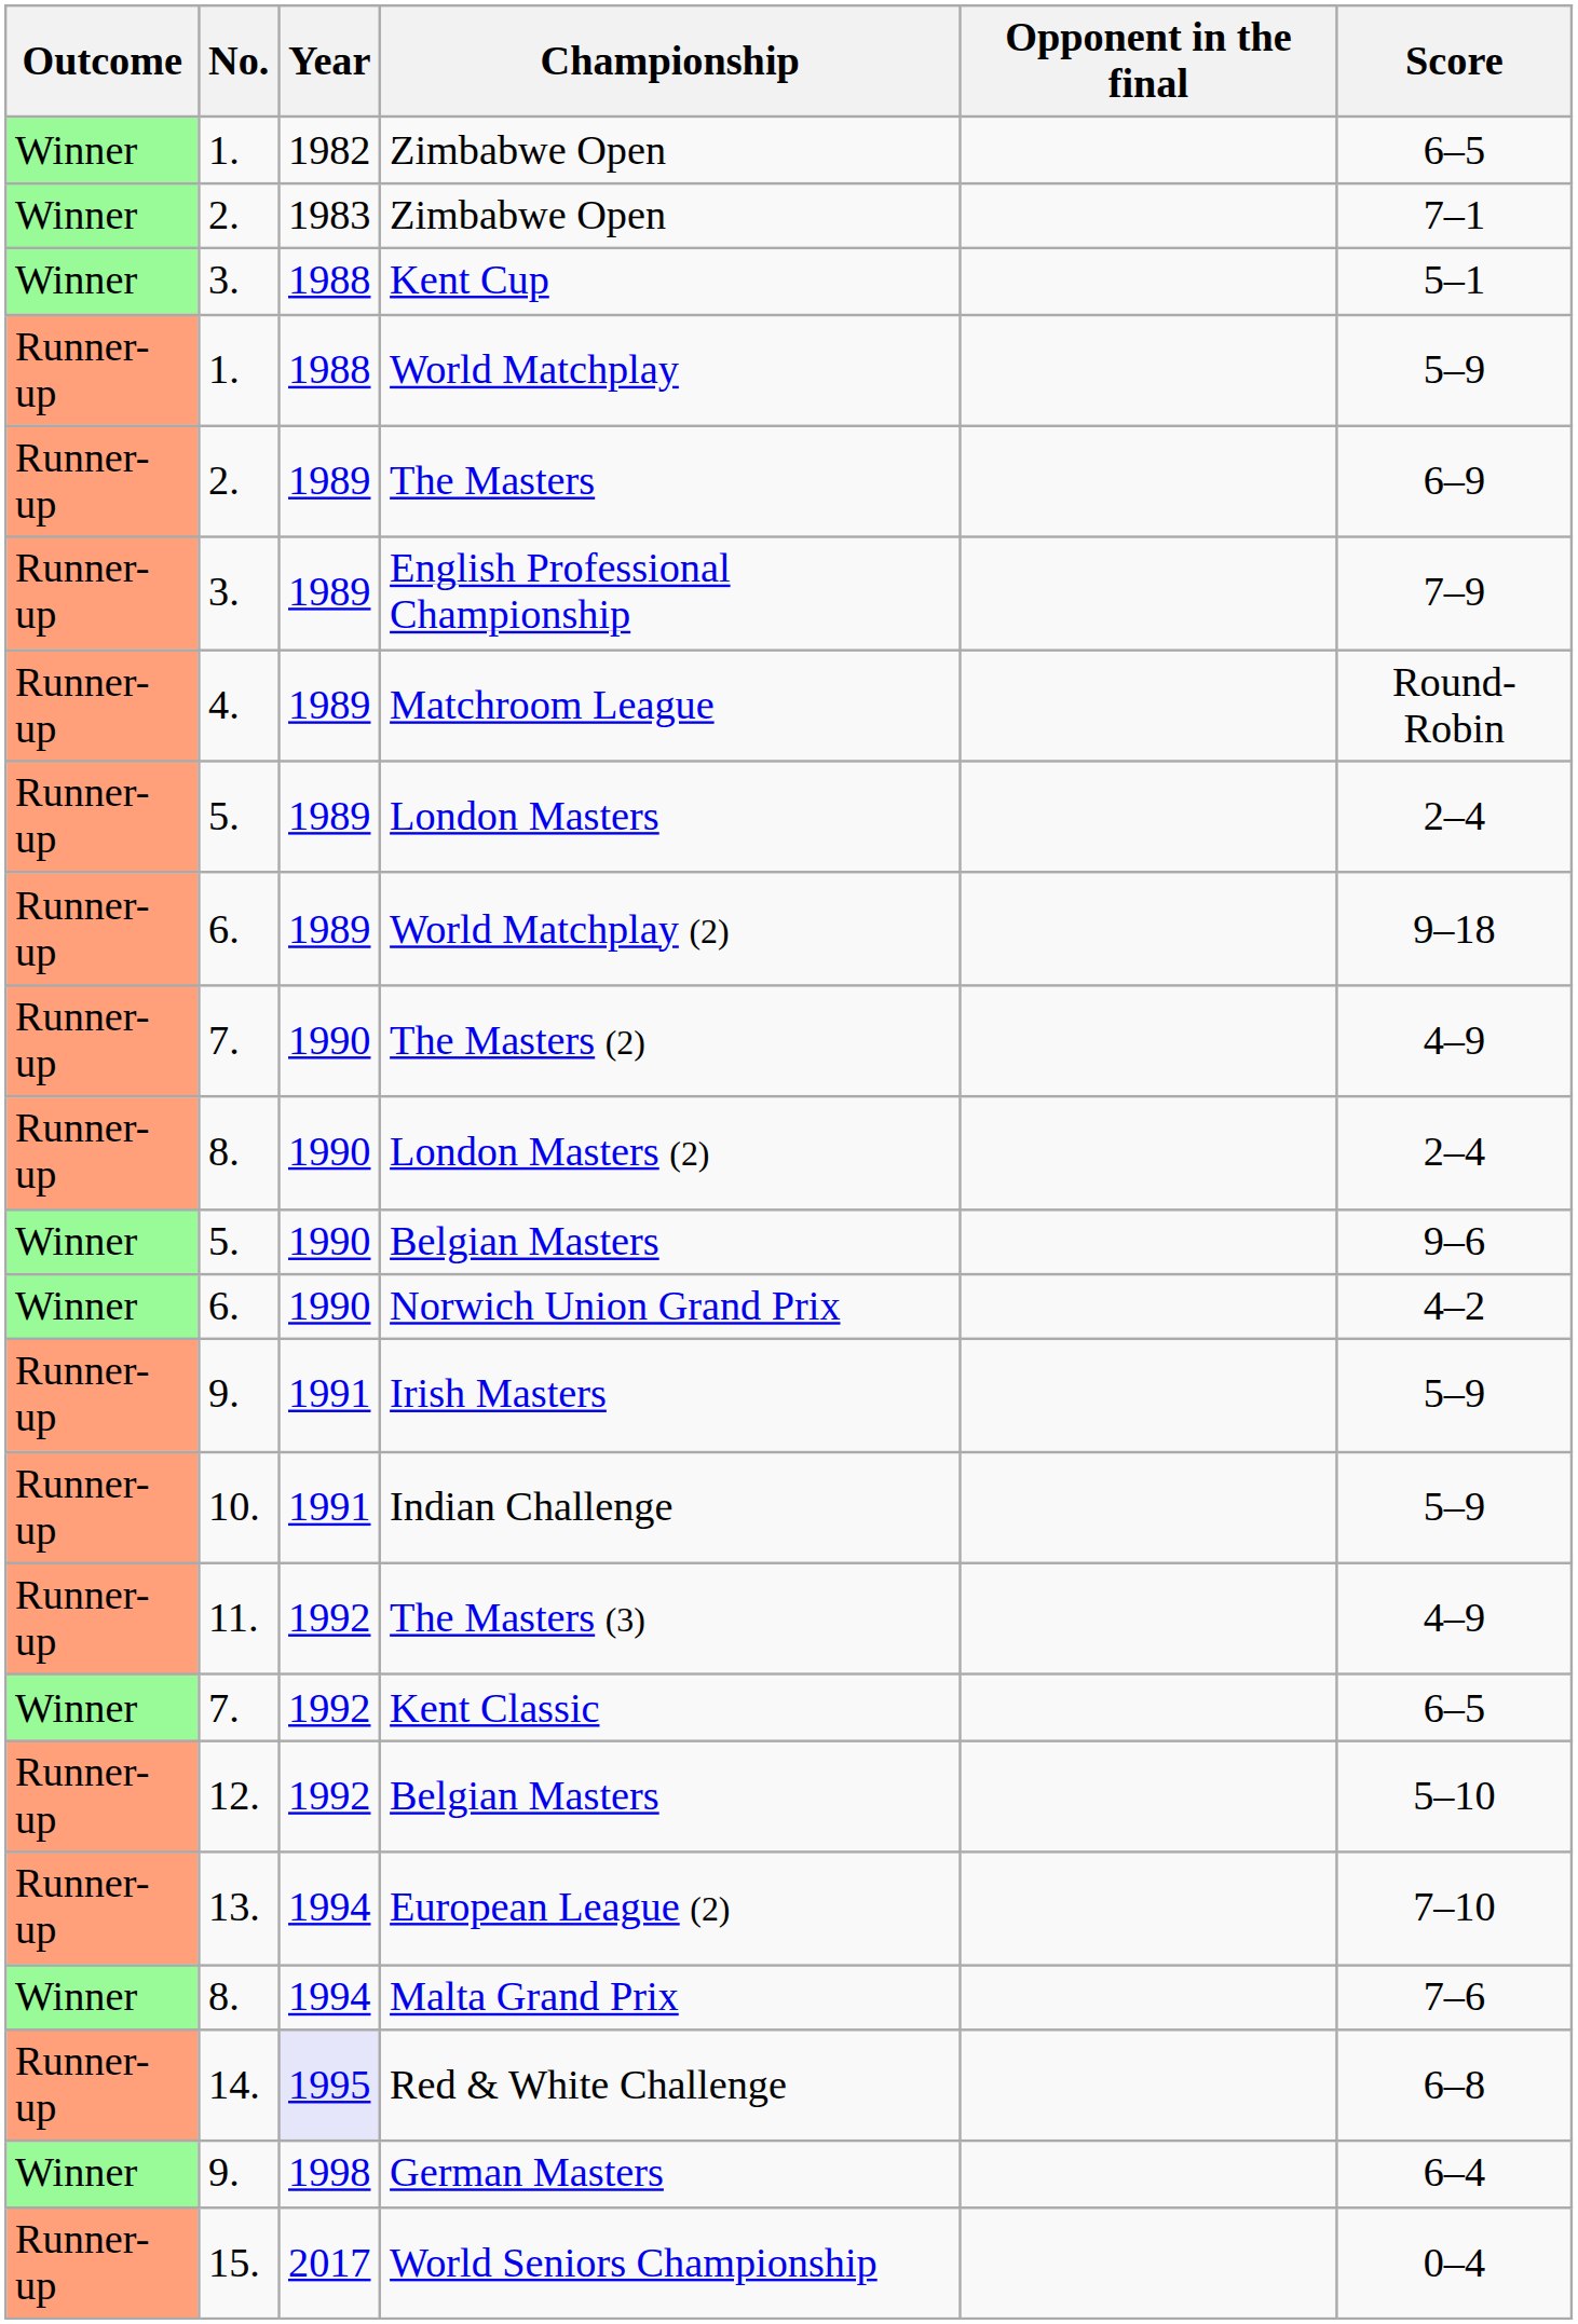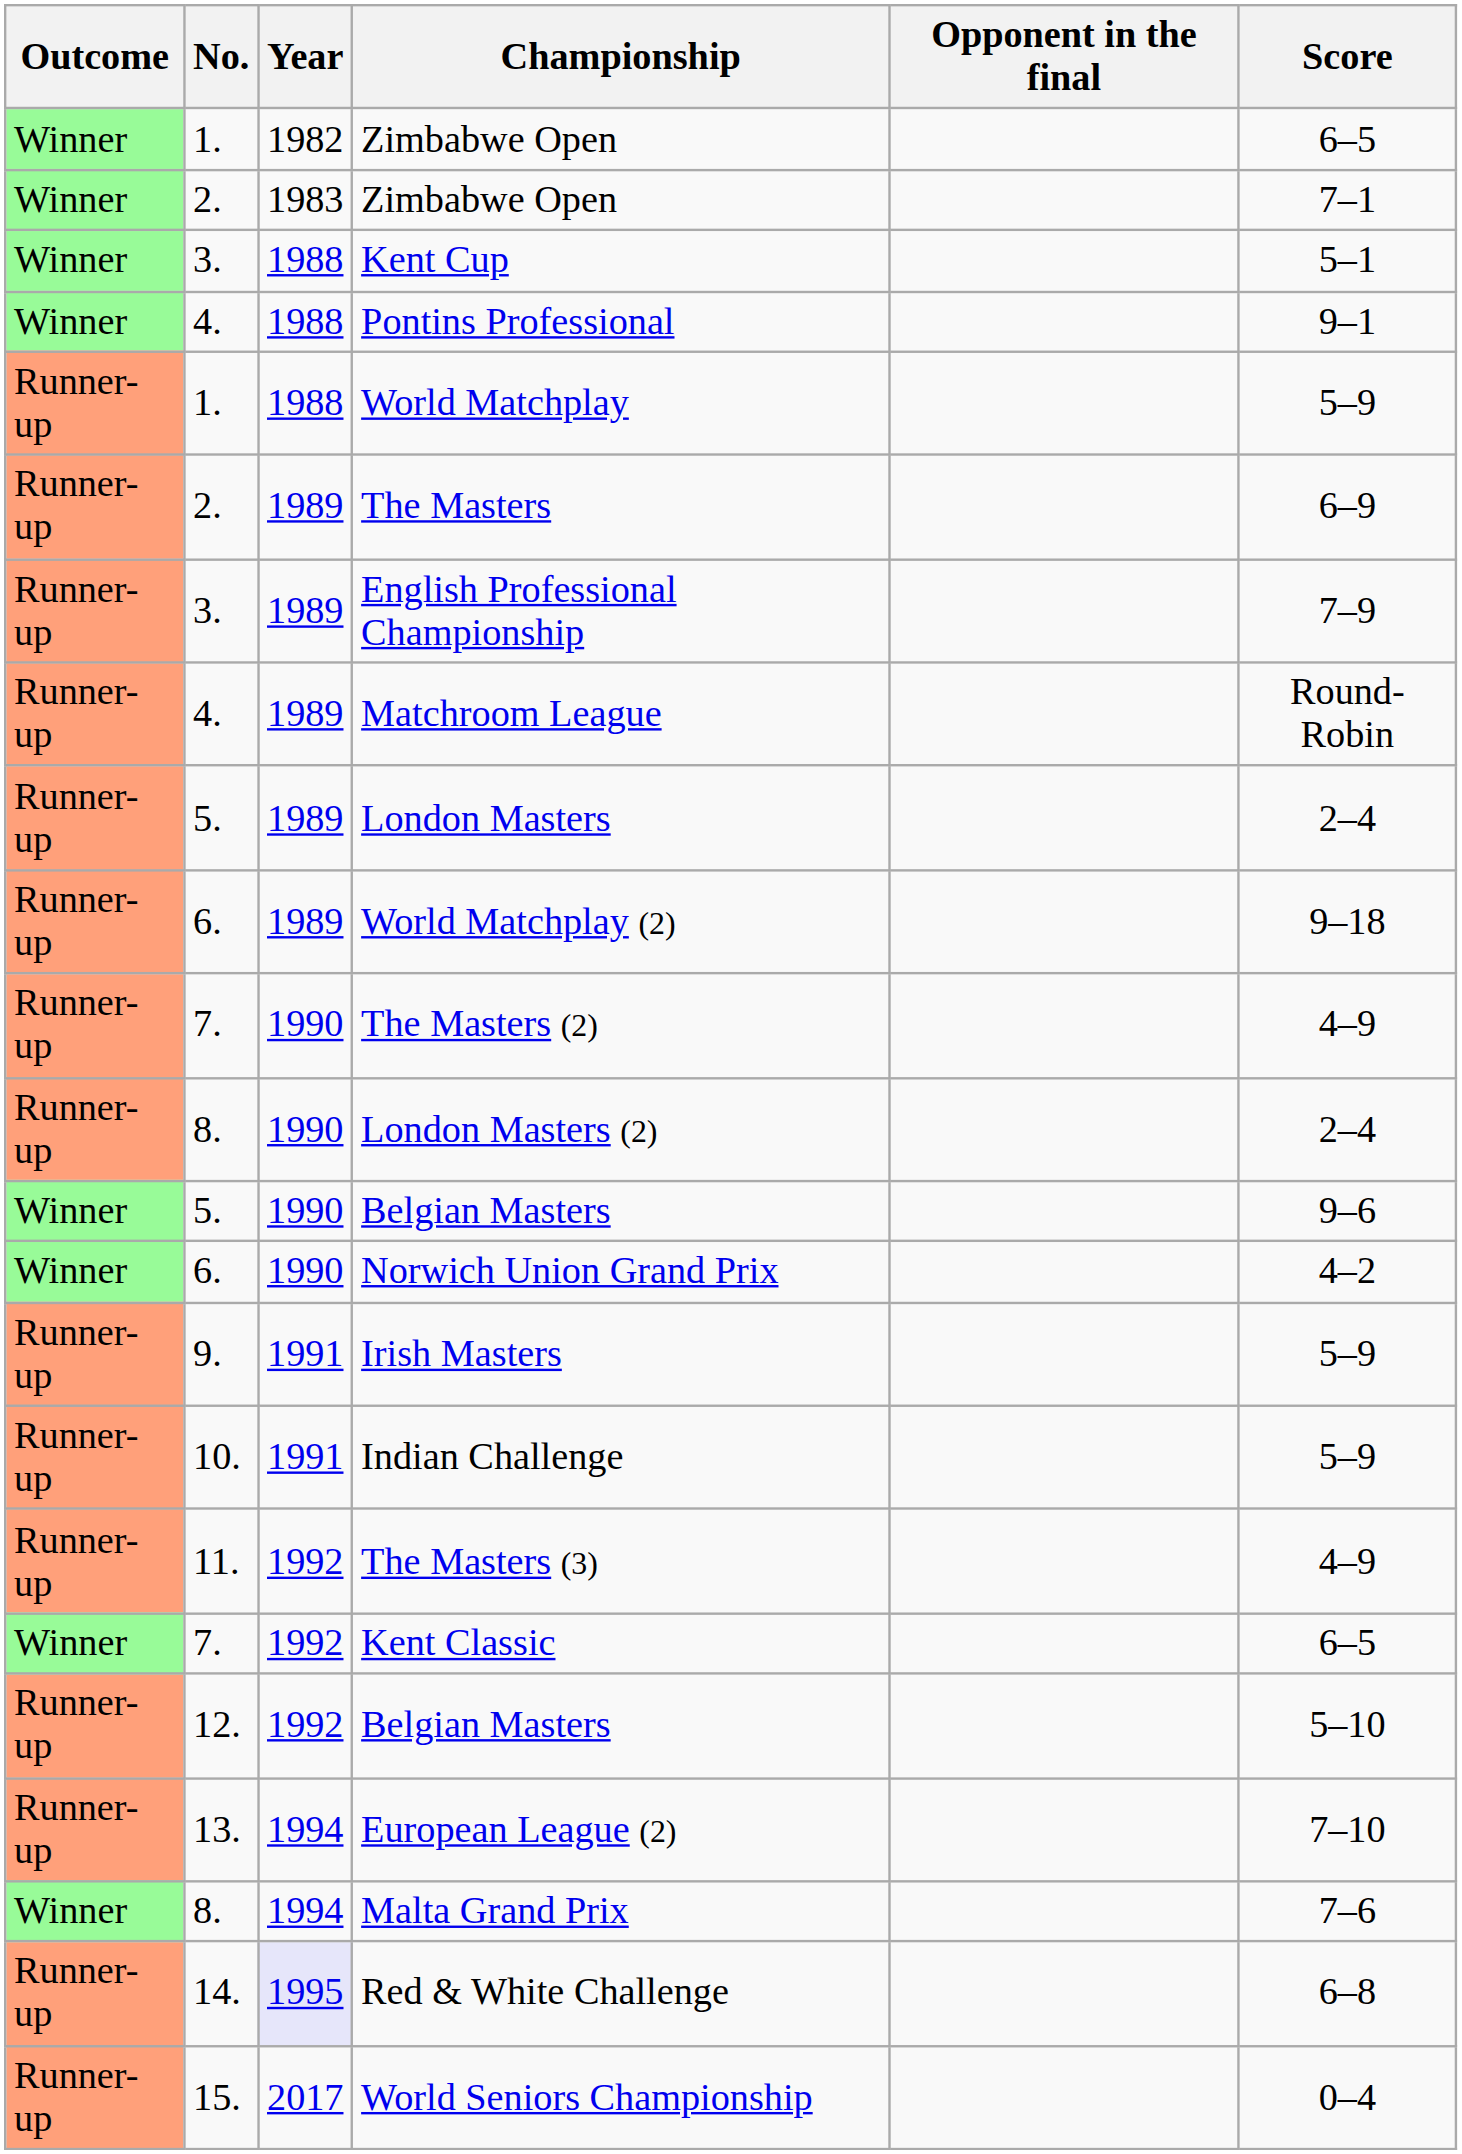+ row: Winner | 4. | 1988 | Pontins Professional | 9–1
- row: Winner | 9. | 1998 | German Masters | 6–4
